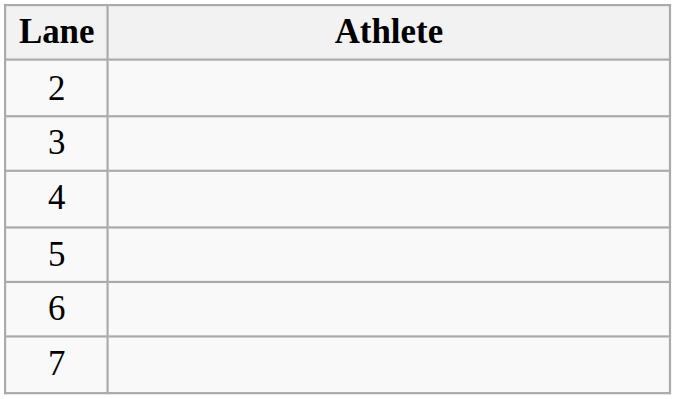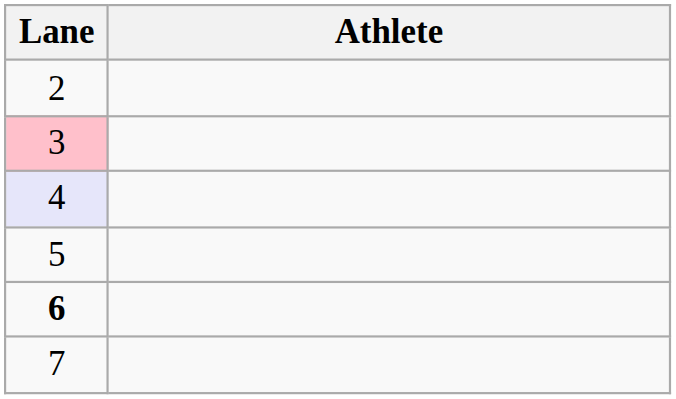3 | Lane: no background -> pink background
4 | Lane: no background -> lavender background
6 | Lane: normal -> bold
